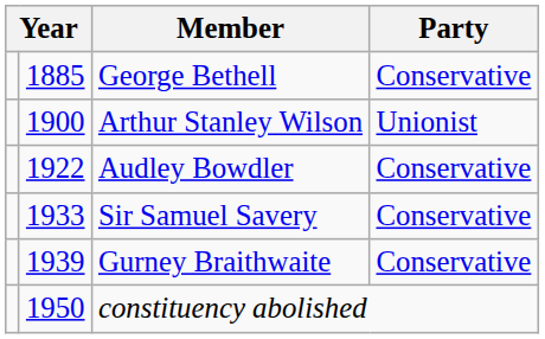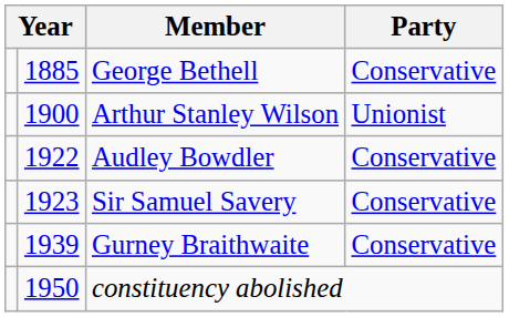Sir Samuel Savery | column 2: 1933 -> 1923
